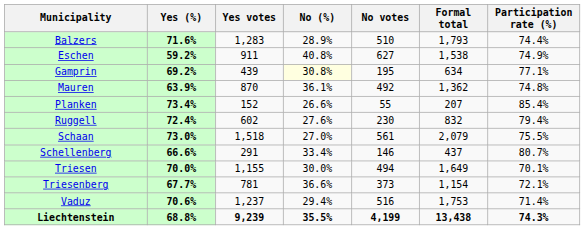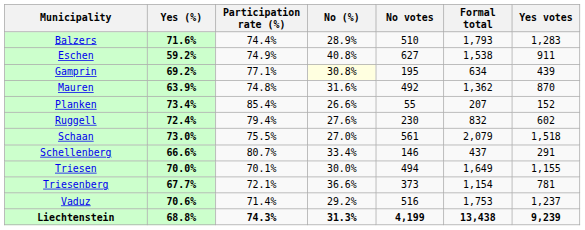columns swapped: Yes votes <-> Participation rate (%)
Mauren | No (%): 36.1% -> 31.6%
Vaduz | No (%): 29.4% -> 29.2%
Liechtenstein | No (%): 35.5% -> 31.3%
